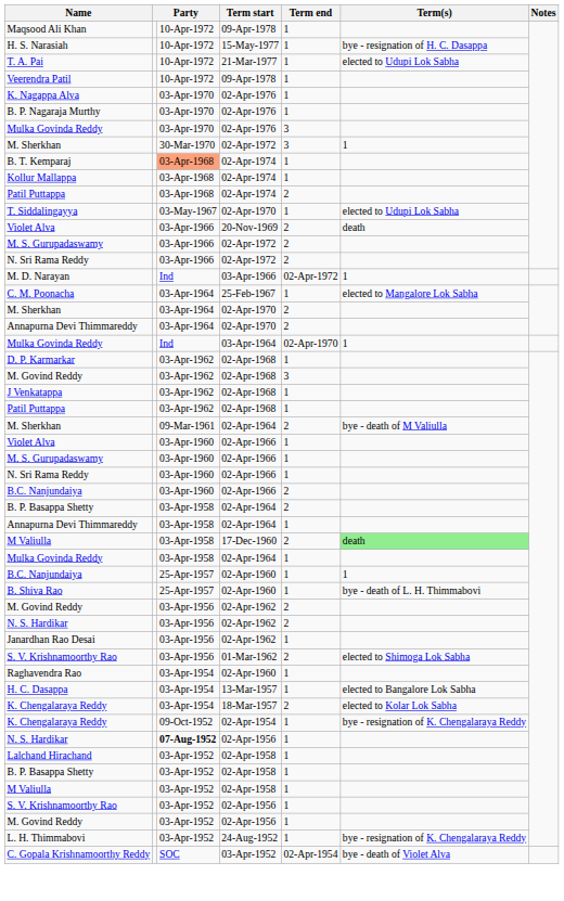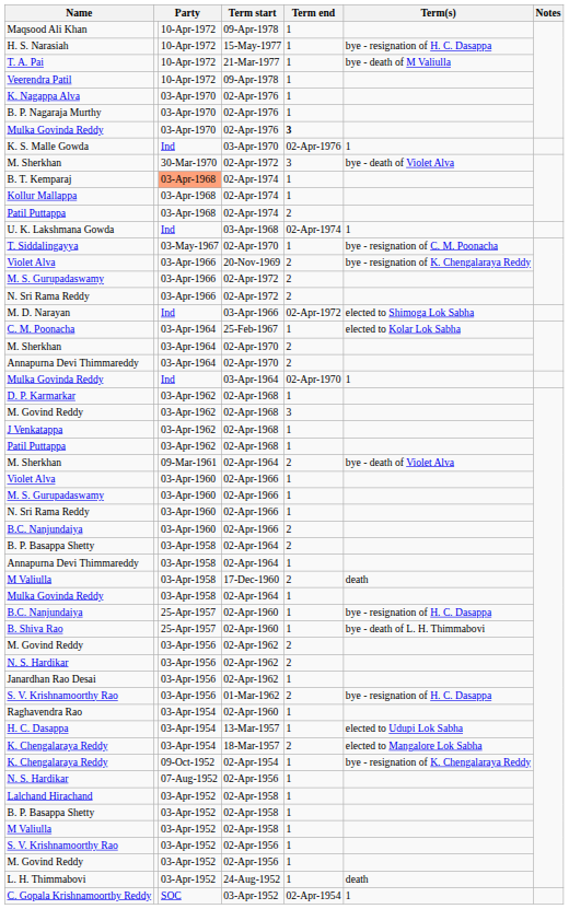T. A. Pai | Term(s): elected to Udupi Lok Sabha -> bye - death of M Valiulla
Mulka Govinda Reddy / 02-Apr-1976 | Term end: normal -> bold
+ row: K. S. Malle Gowda | Ind | 03-Apr-1970 | 02-Apr-1976 | 1
M. Sherkhan / 02-Apr-1972 | Term(s): 1 -> bye - death of Violet Alva
+ row: U. K. Lakshmana Gowda | Ind | 03-Apr-1968 | 02-Apr-1974 | 1
T. Siddalingayya | Term(s): elected to Udupi Lok Sabha -> bye - resignation of C. M. Poonacha
Violet Alva / 20-Nov-1969 | Term(s): death -> bye - resignation of K. Chengalaraya Reddy
M. D. Narayan | Term(s): 1 -> elected to Shimoga Lok Sabha
C. M. Poonacha | Term(s): elected to Mangalore Lok Sabha -> elected to Kolar Lok Sabha
M. Sherkhan / 02-Apr-1964 | Term(s): bye - death of M Valiulla -> bye - death of Violet Alva
M Valiulla / 17-Dec-1960 | Term(s): lightgreen background -> no background
B.C. Nanjundaiya / 02-Apr-1960 | Term(s): 1 -> bye - resignation of H. C. Dasappa
S. V. Krishnamoorthy Rao / 01-Mar-1962 | Term(s): elected to Shimoga Lok Sabha -> bye - resignation of H. C. Dasappa
H. C. Dasappa | Term(s): elected to Bangalore Lok Sabha -> elected to Udupi Lok Sabha
K. Chengalaraya Reddy / 18-Mar-1957 | Term(s): elected to Kolar Lok Sabha -> elected to Mangalore Lok Sabha
N. S. Hardikar / 02-Apr-1956 | column 3: bold -> normal
L. H. Thimmabovi | Term(s): bye - resignation of K. Chengalaraya Reddy -> death
C. Gopala Krishnamoorthy Reddy | Term(s): bye - death of Violet Alva -> 1
